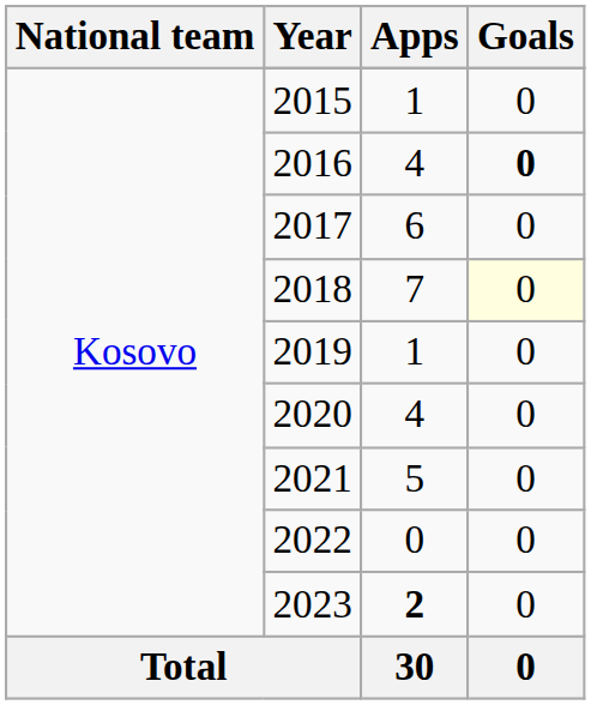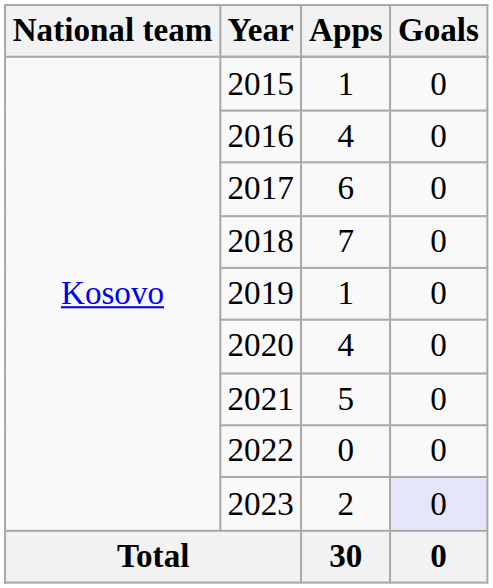2016 | Goals: bold -> normal
2018 | Goals: lightyellow background -> no background
2023 | Apps: bold -> normal
2023 | Goals: no background -> lavender background
